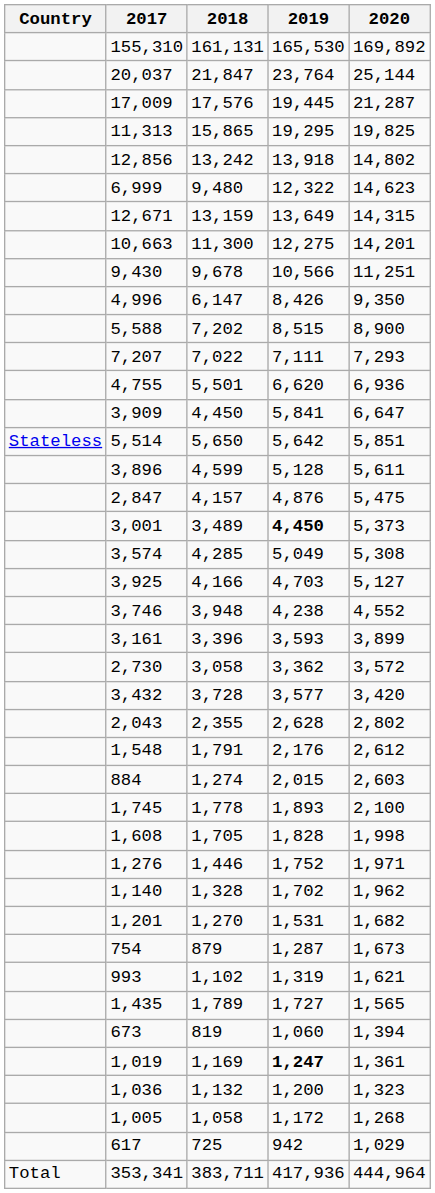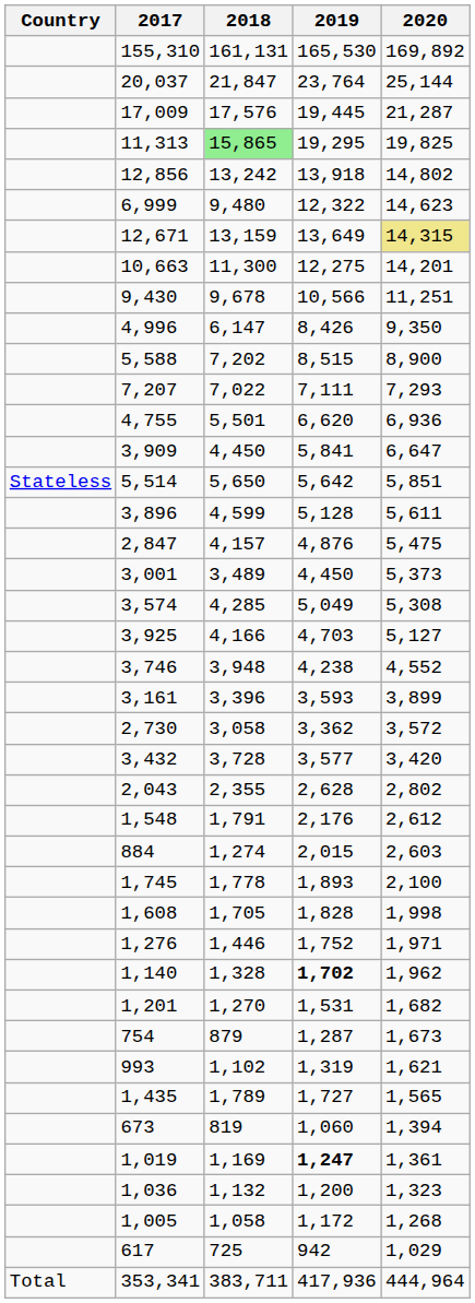11,313 | 2018: no background -> lightgreen background
12,671 | 2020: no background -> khaki background
3,001 | 2019: bold -> normal
1,140 | 2019: normal -> bold
